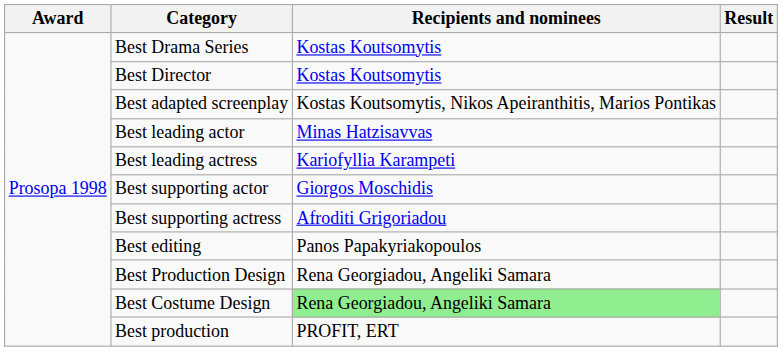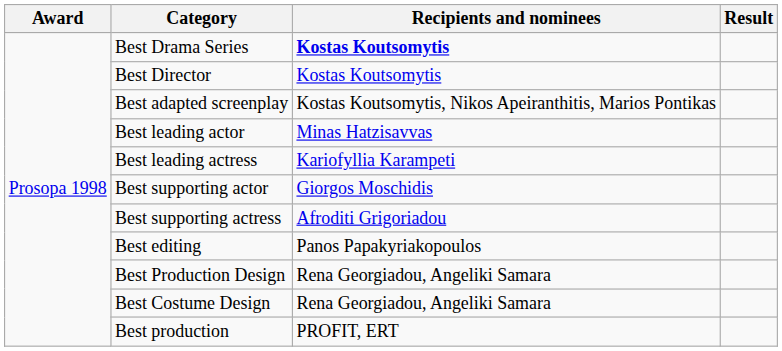Best Drama Series | Recipients and nominees: normal -> bold
Best Costume Design | Recipients and nominees: lightgreen background -> no background
